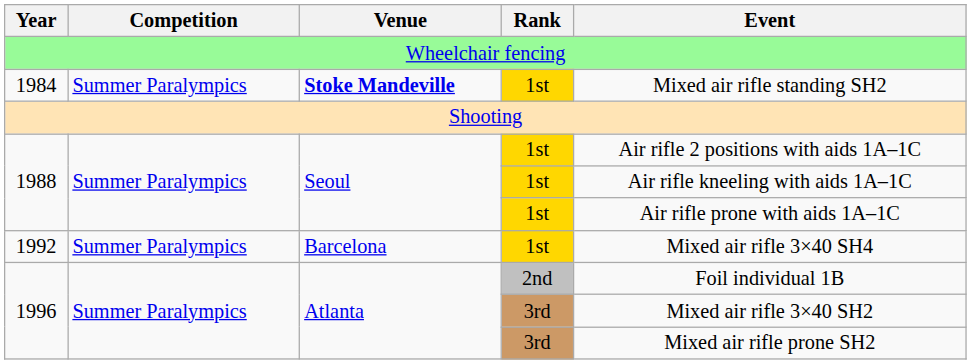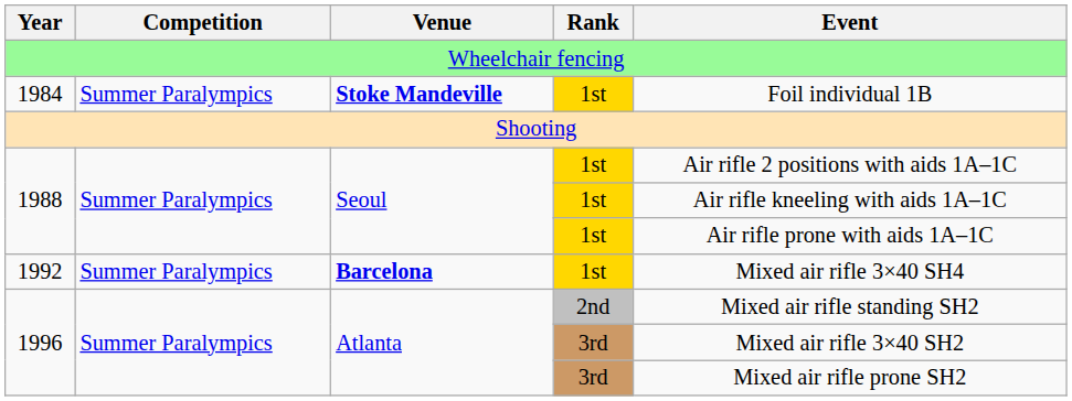1984 | Event: Mixed air rifle standing SH2 -> Foil individual 1B
1992 | Venue: normal -> bold
1996 / 2nd | Event: Foil individual 1B -> Mixed air rifle standing SH2
